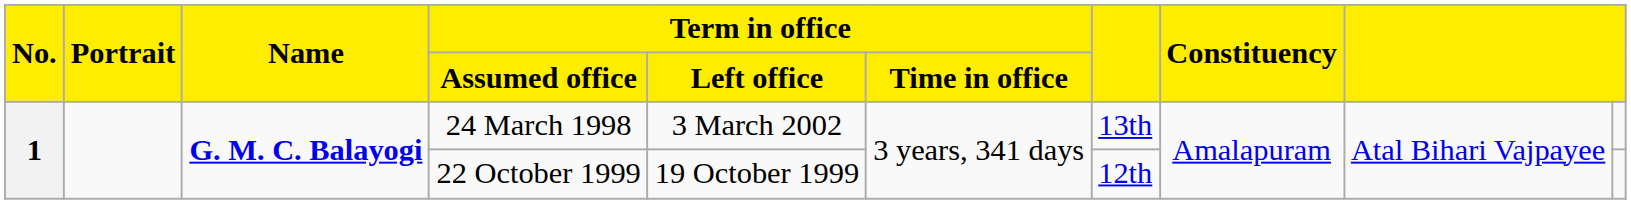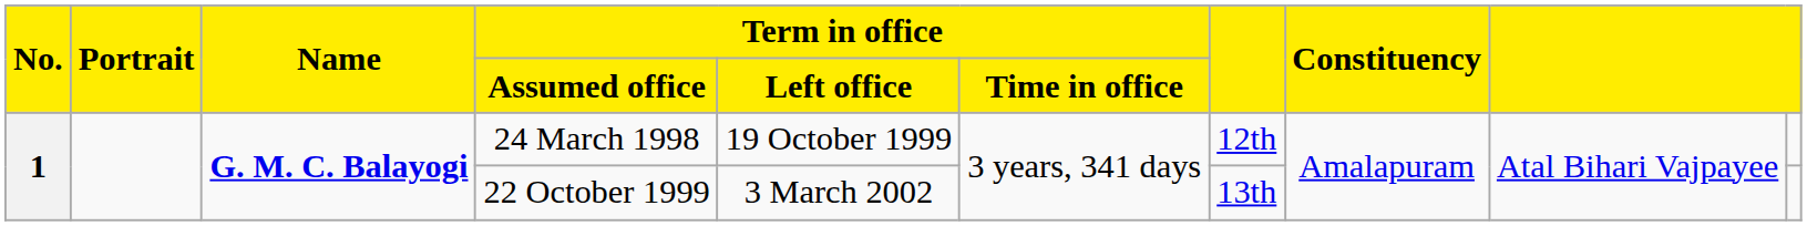24 March 1998 | Term in office / Left office: 3 March 2002 -> 19 October 1999
24 March 1998 | column 7: 13th -> 12th
22 October 1999 | Term in office / Left office: 19 October 1999 -> 3 March 2002
22 October 1999 | column 7: 12th -> 13th
